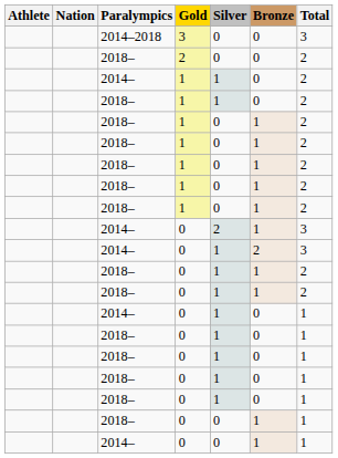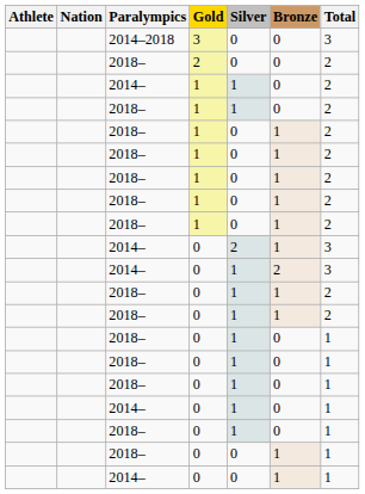row 15 | Paralympics: 2014– -> 2018–
row 18 | Paralympics: 2018– -> 2014–
